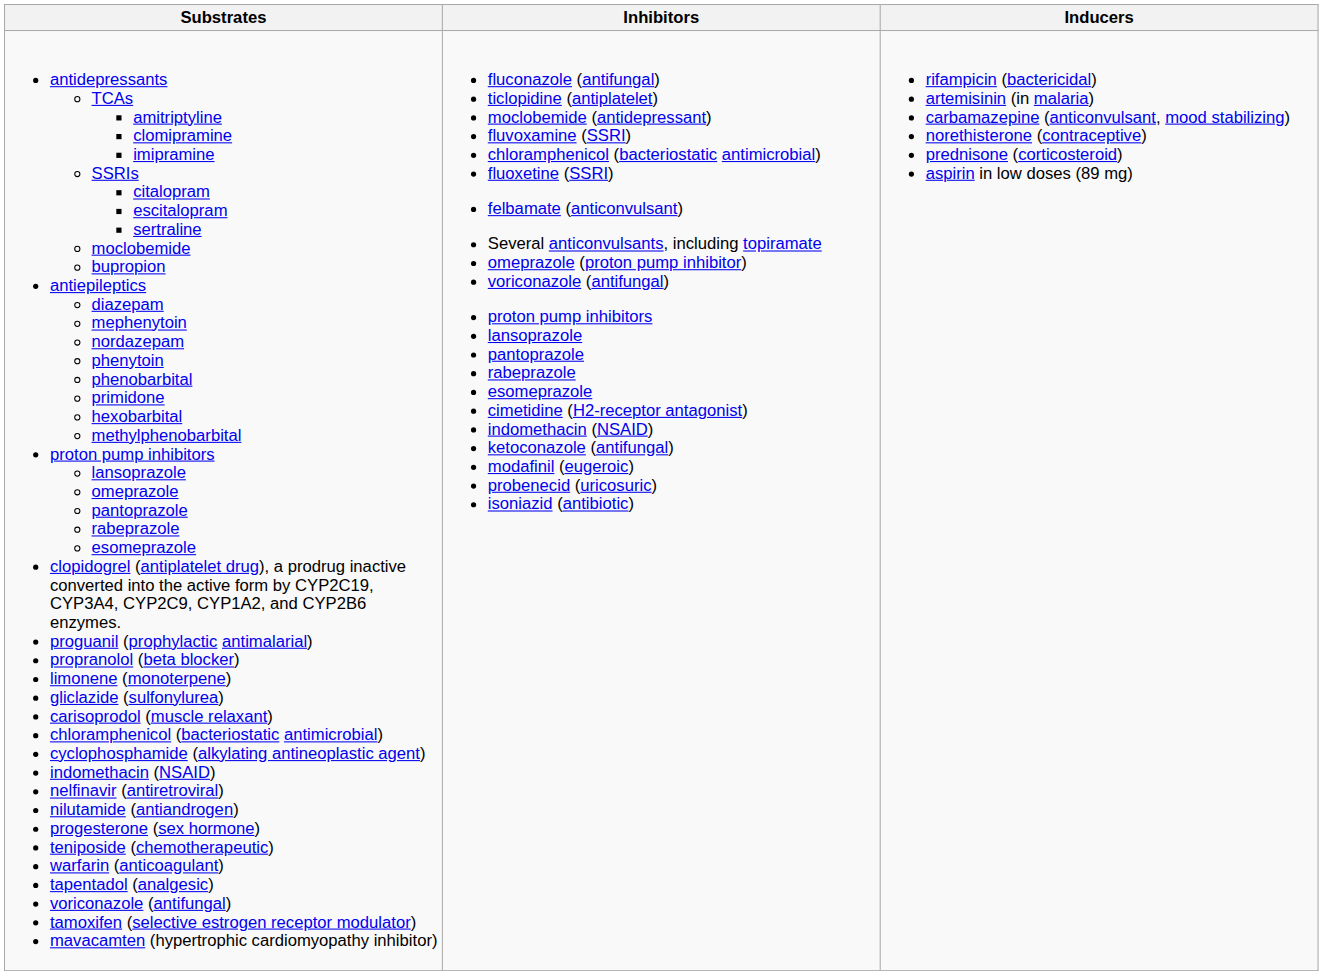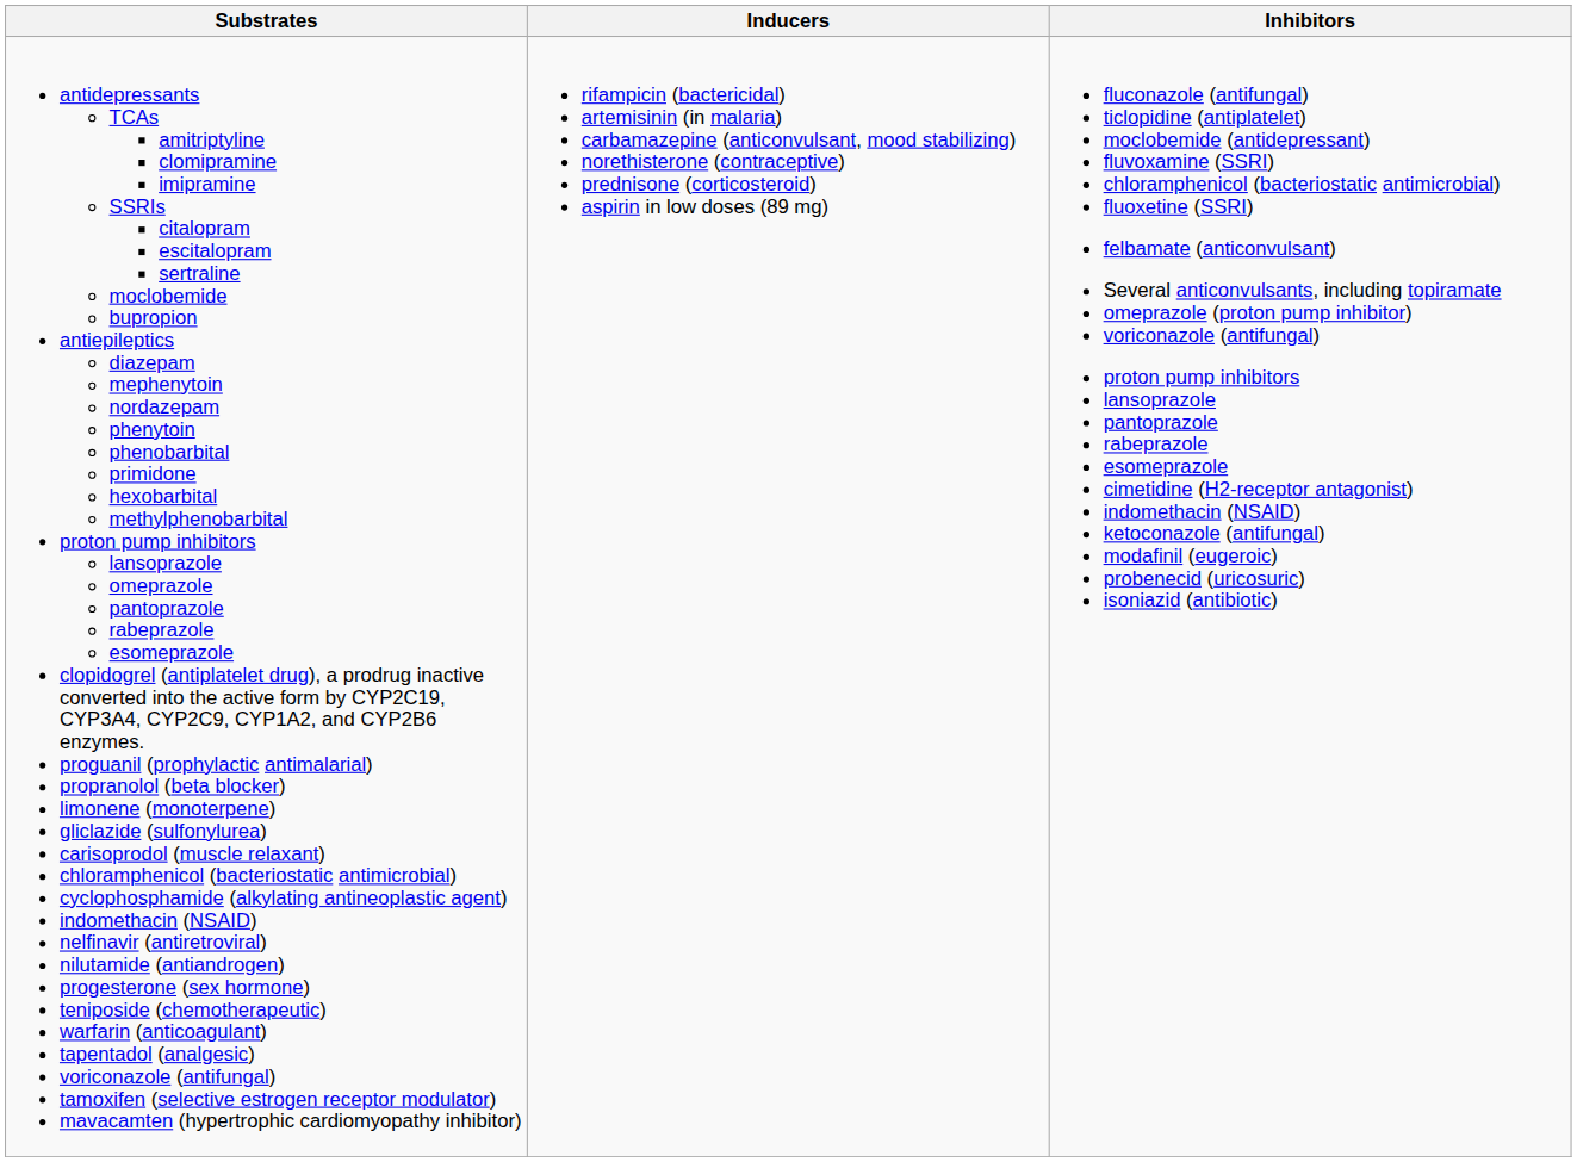columns swapped: Inhibitors <-> Inducers
